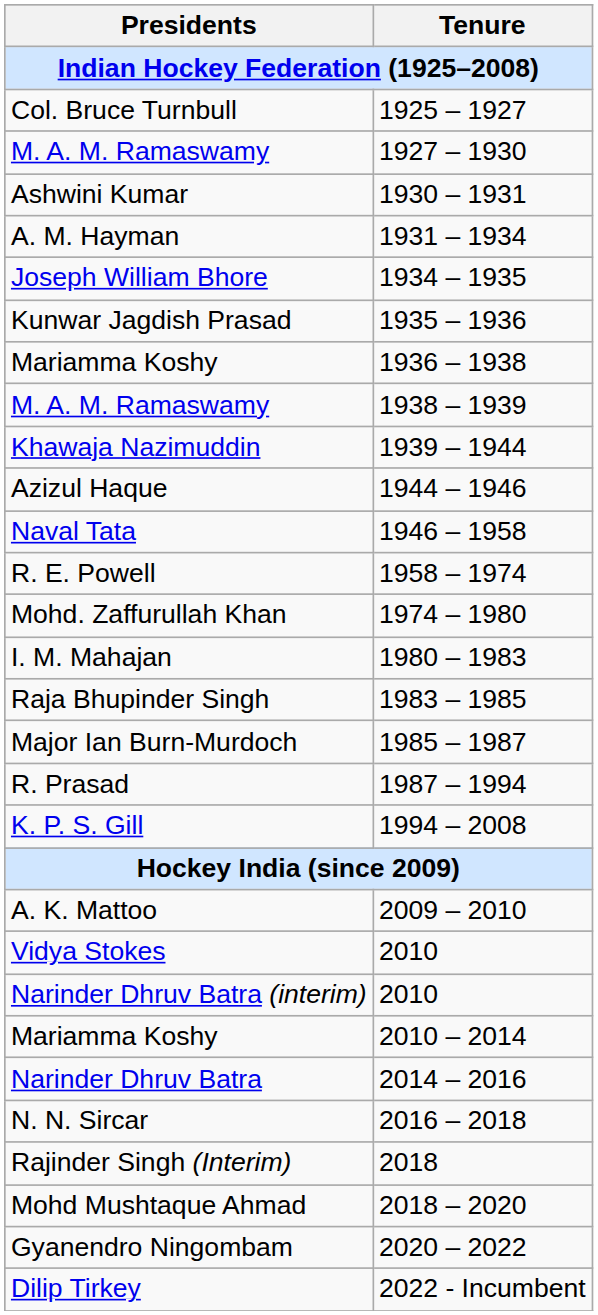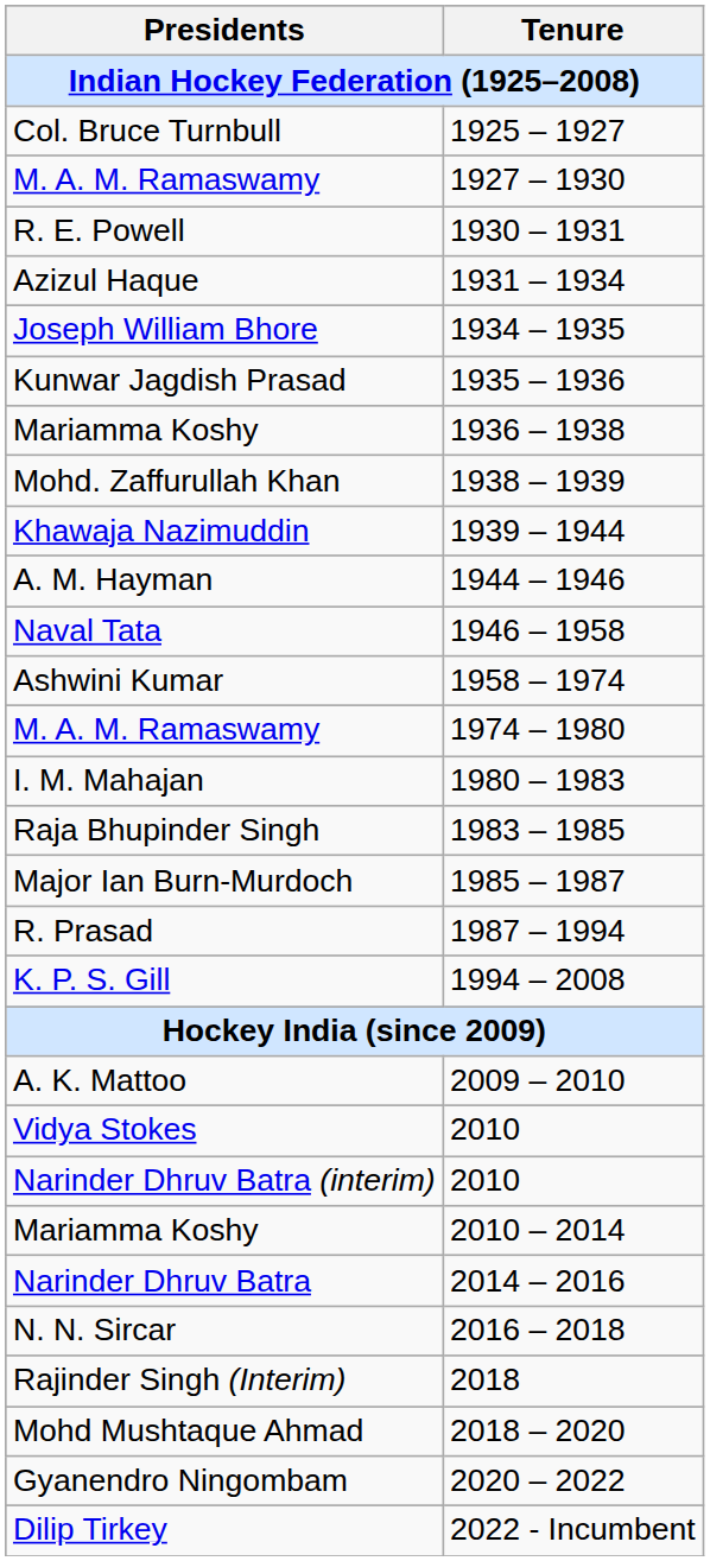row 5 | Presidents: Ashwini Kumar -> R. E. Powell
row 6 | Presidents: A. M. Hayman -> Azizul Haque
row 10 | Presidents: M. A. M. Ramaswamy -> Mohd. Zaffurullah Khan
row 12 | Presidents: Azizul Haque -> A. M. Hayman
row 14 | Presidents: R. E. Powell -> Ashwini Kumar
row 15 | Presidents: Mohd. Zaffurullah Khan -> M. A. M. Ramaswamy
